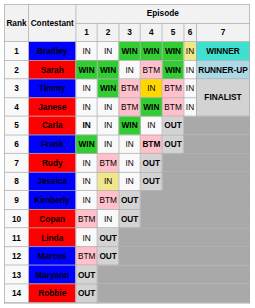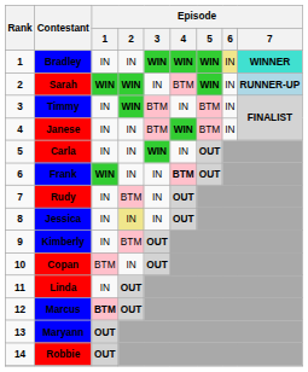Timmy | Episode / 4: gold background -> no background
Carla | Episode / 1: bold -> normal
Marcus | Episode / 1: normal -> bold
